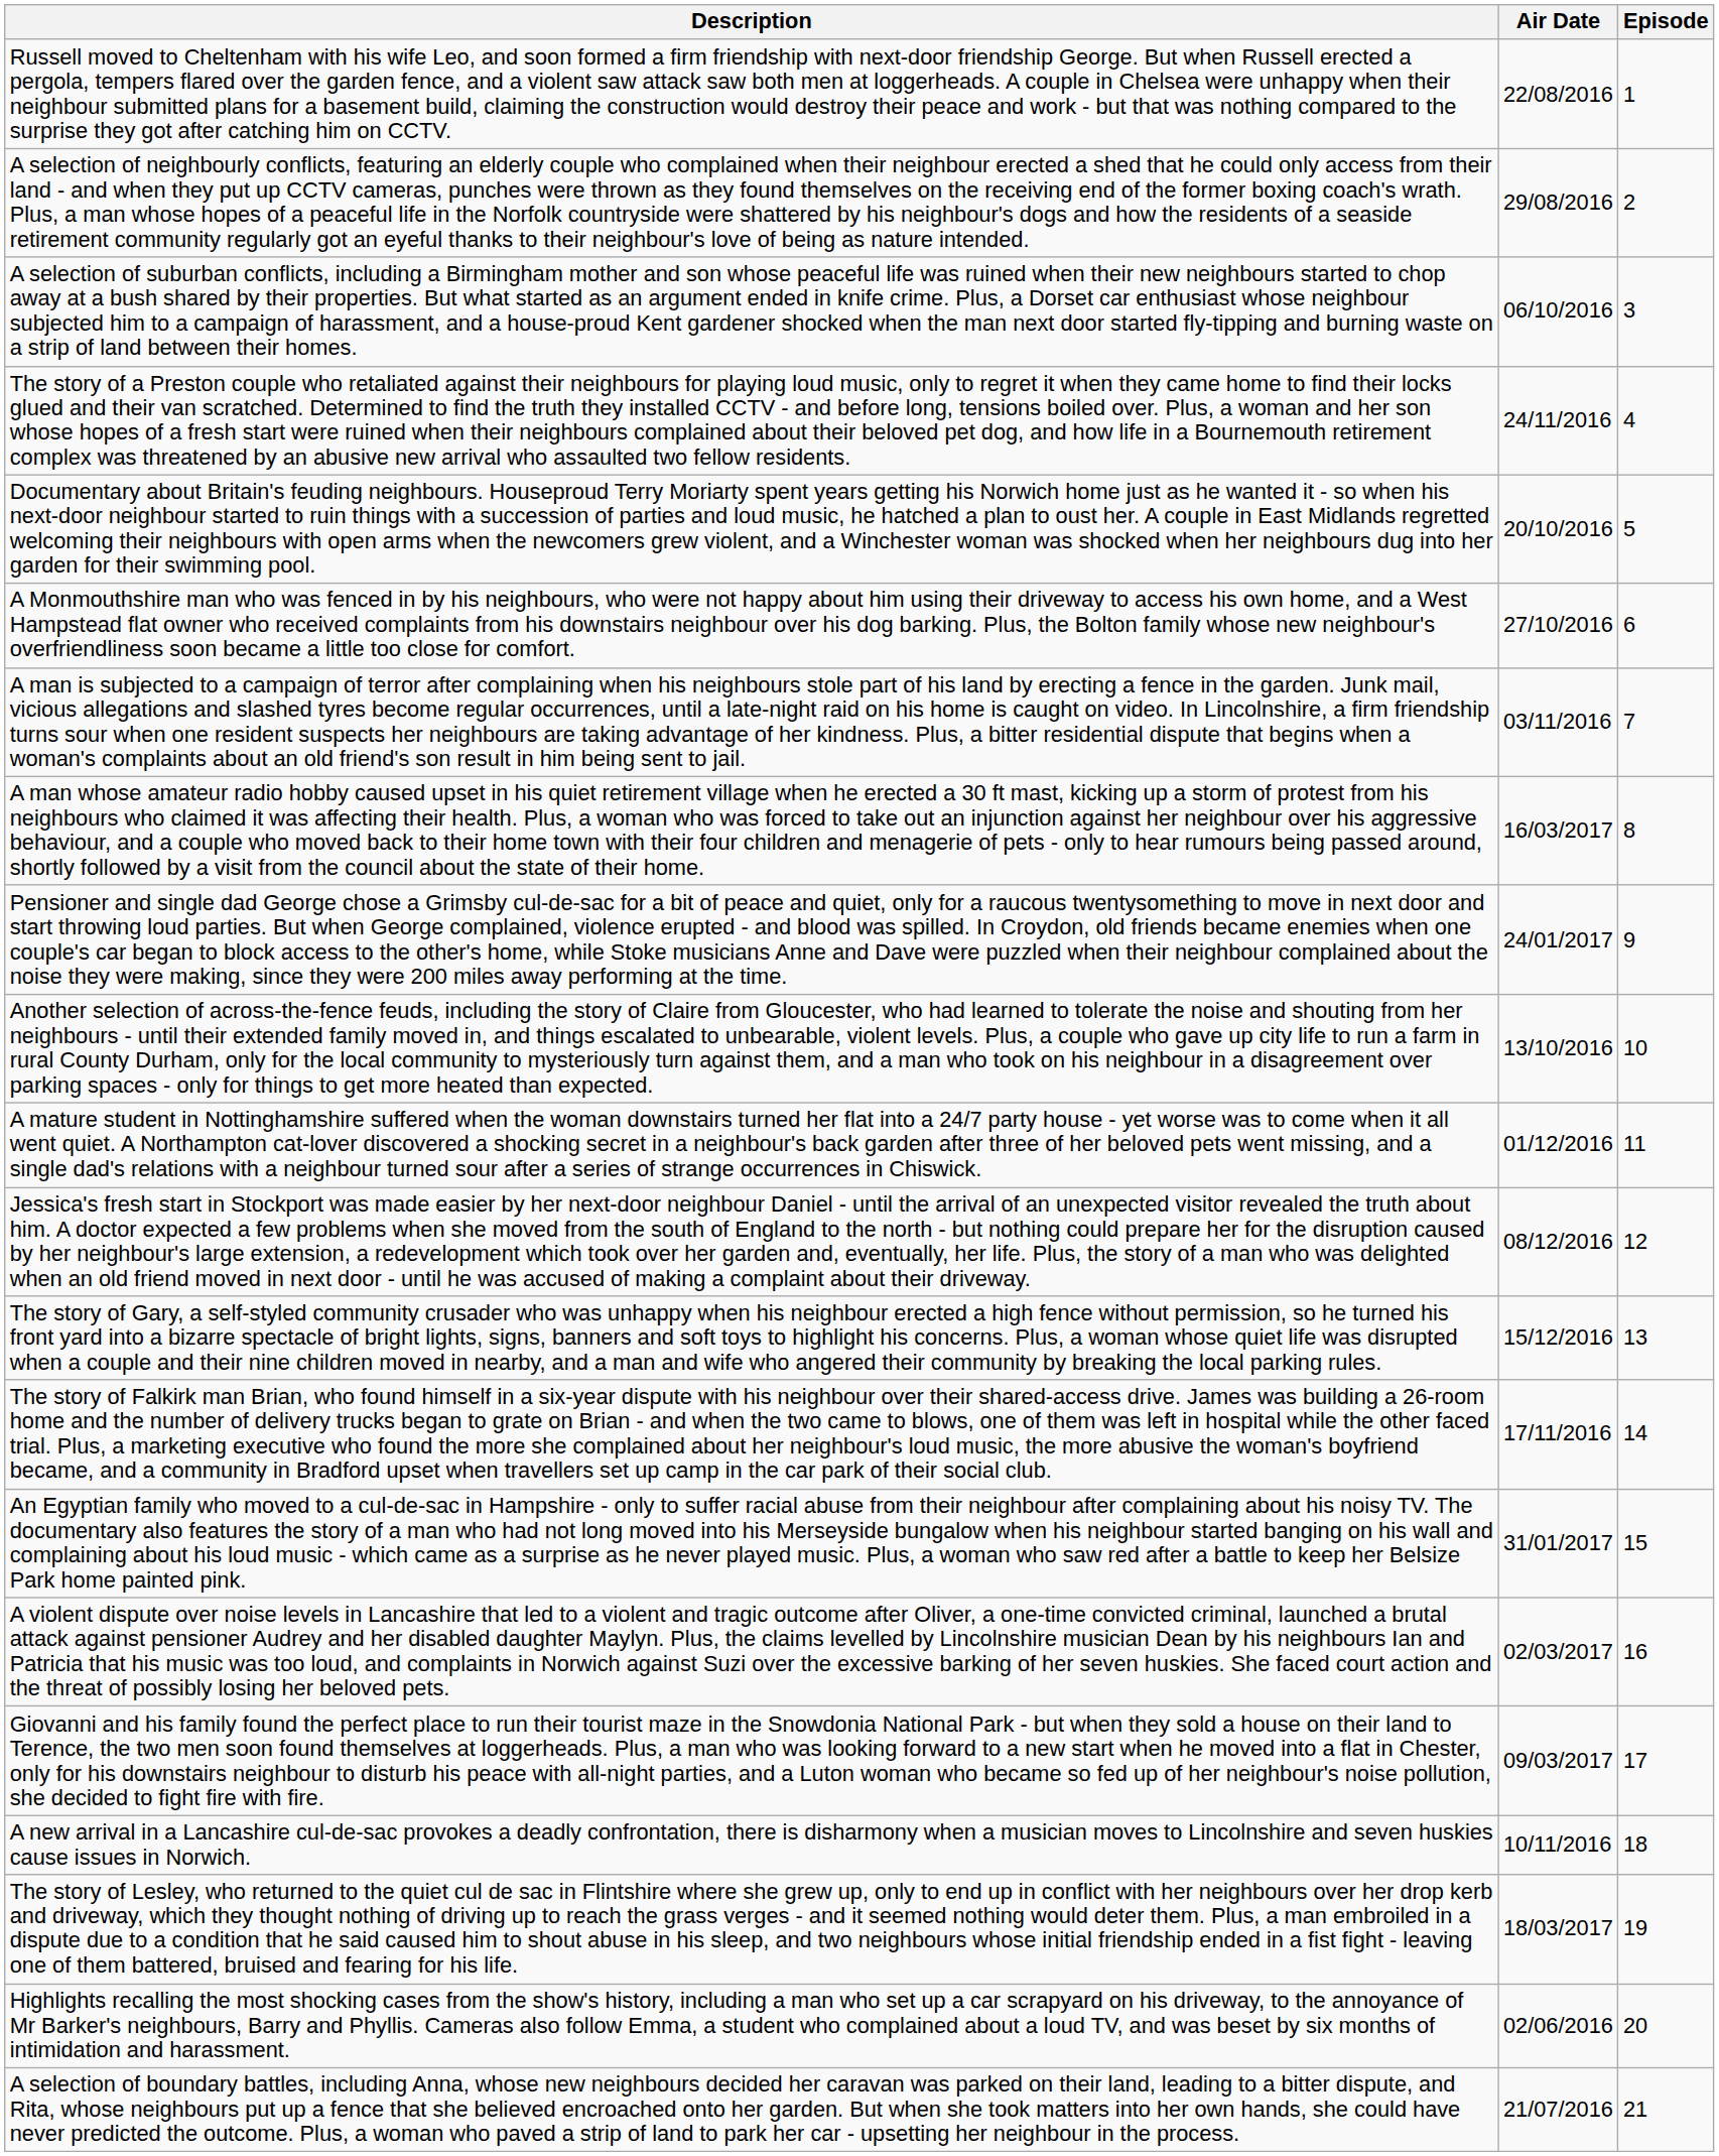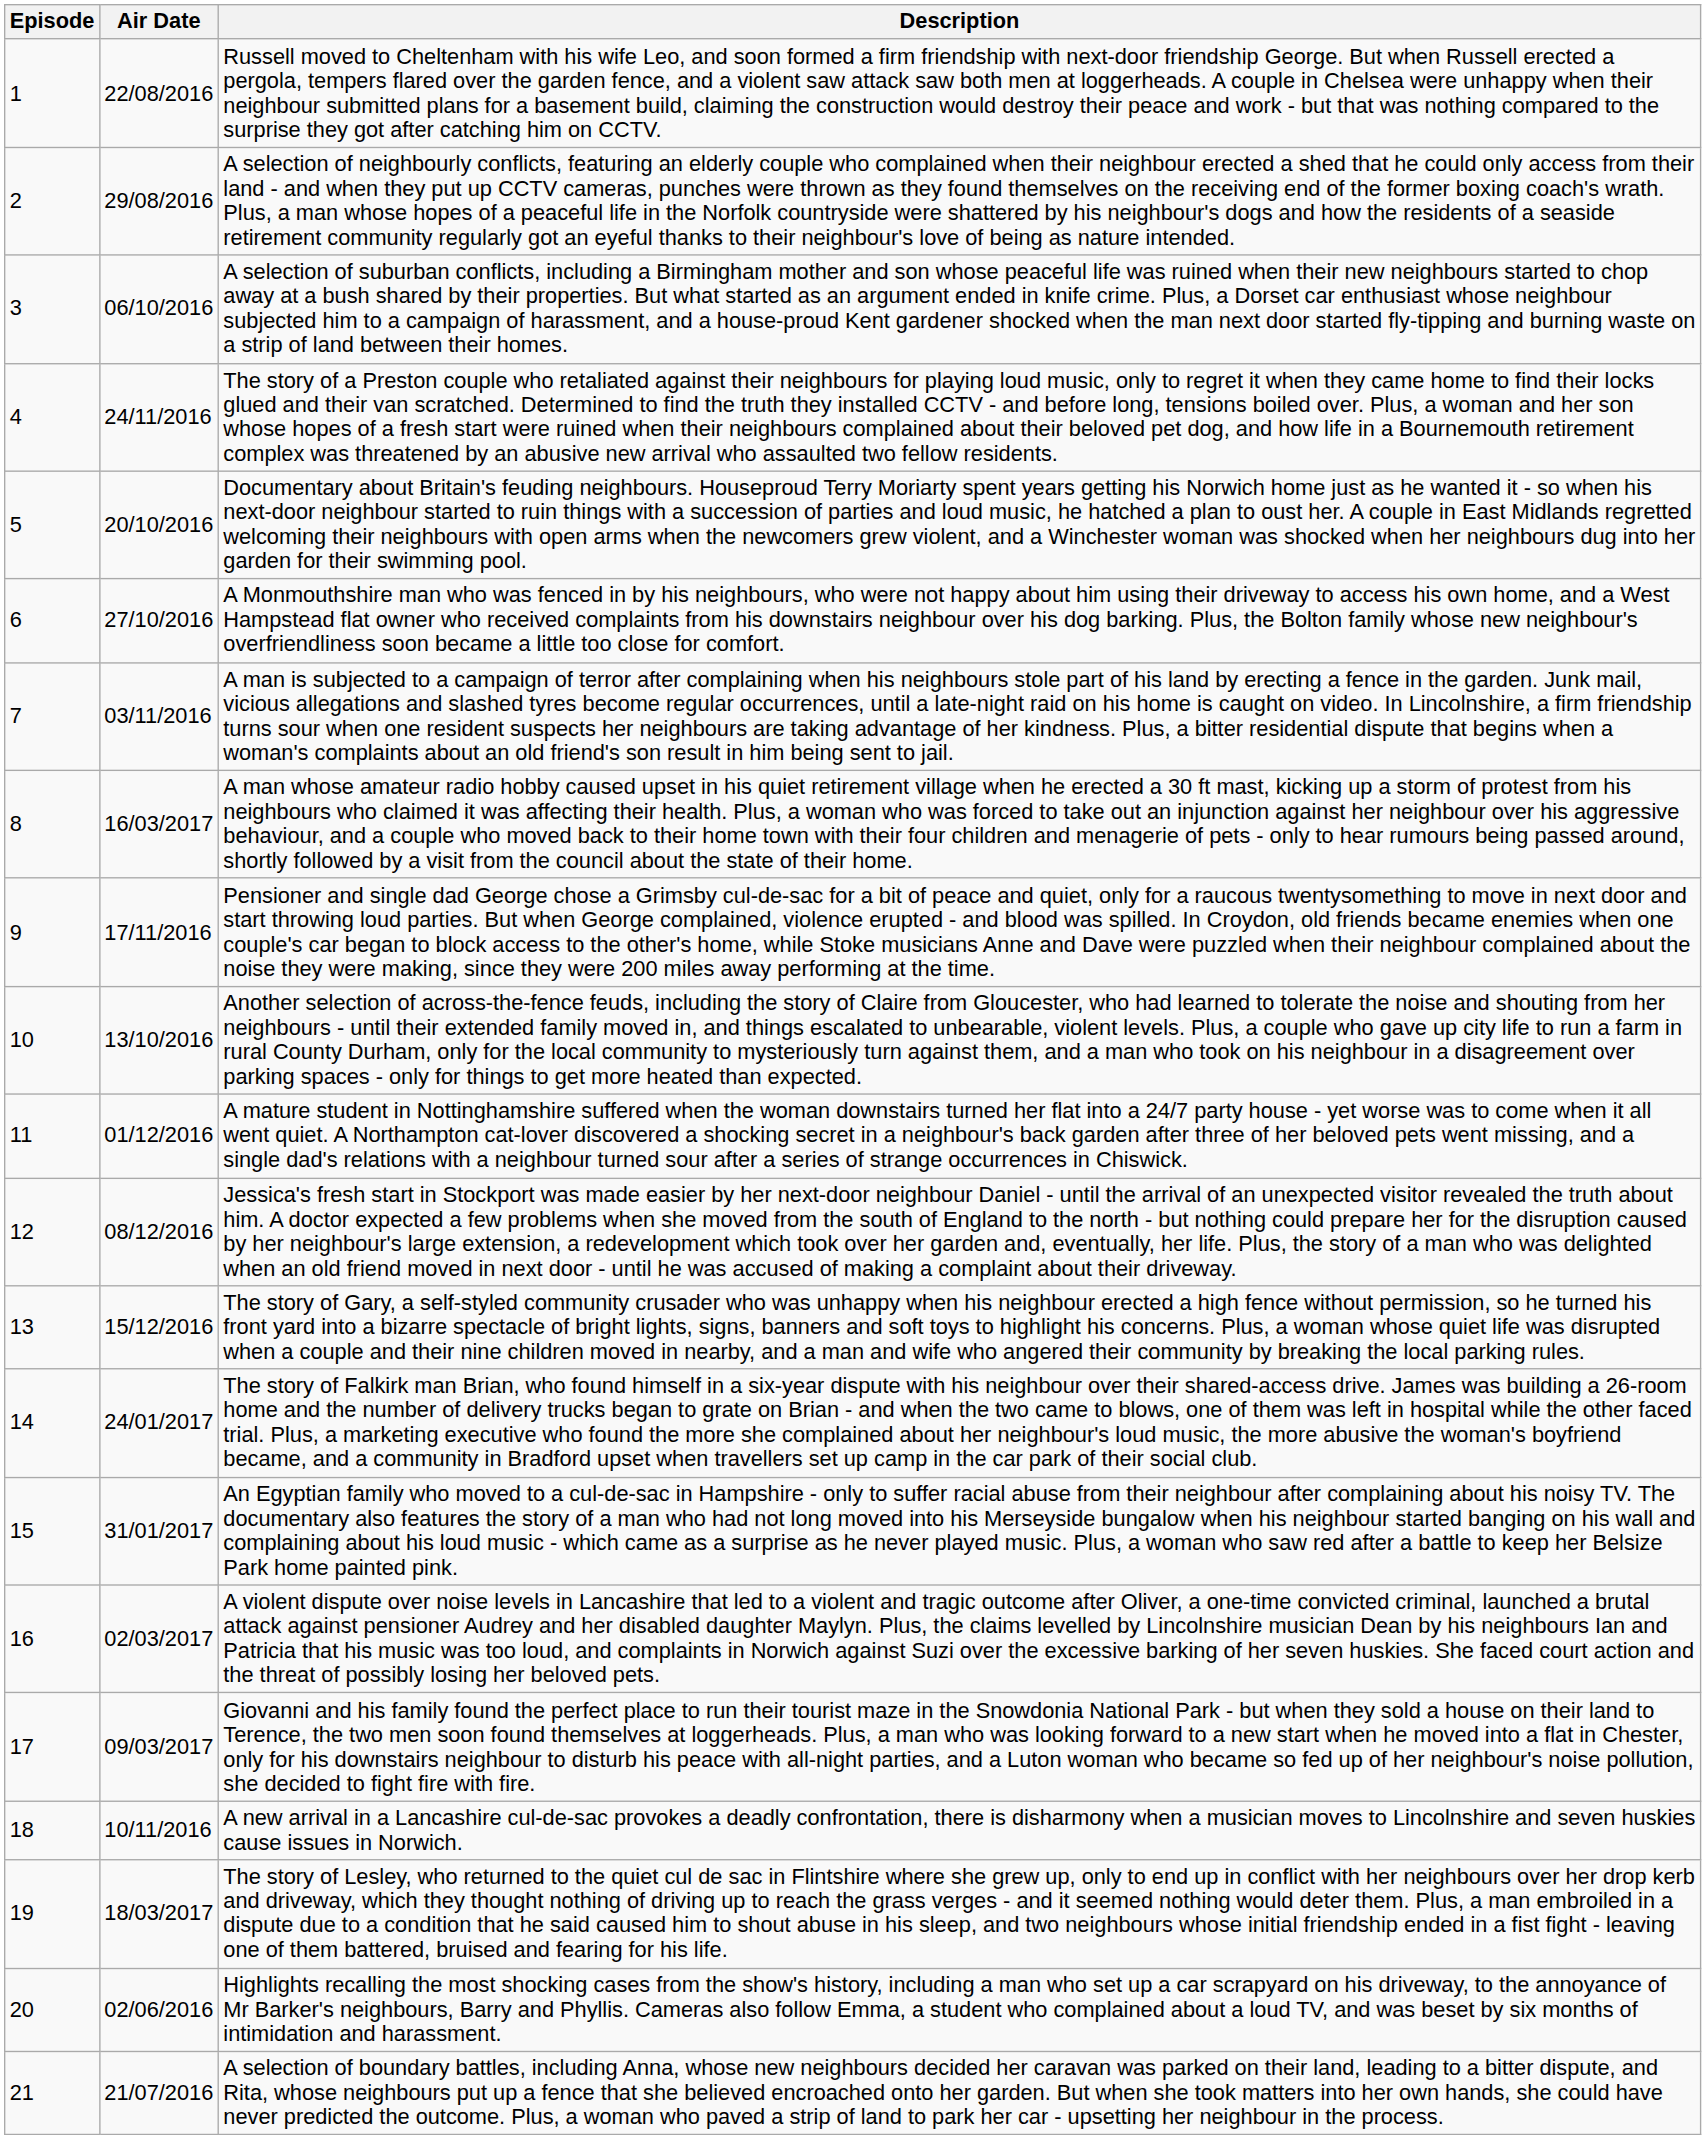columns swapped: Episode <-> Description
row 10 | Air Date: 24/01/2017 -> 17/11/2016
row 15 | Air Date: 17/11/2016 -> 24/01/2017
